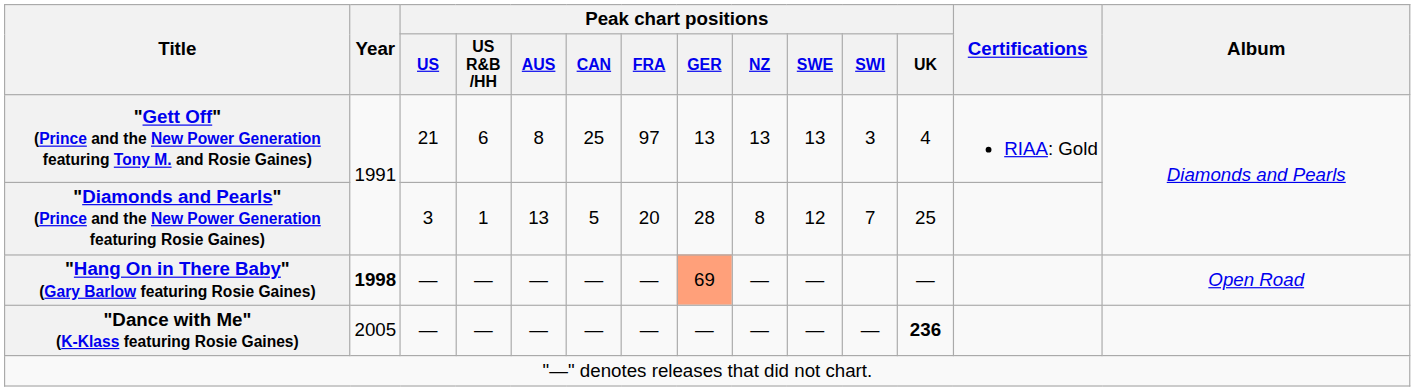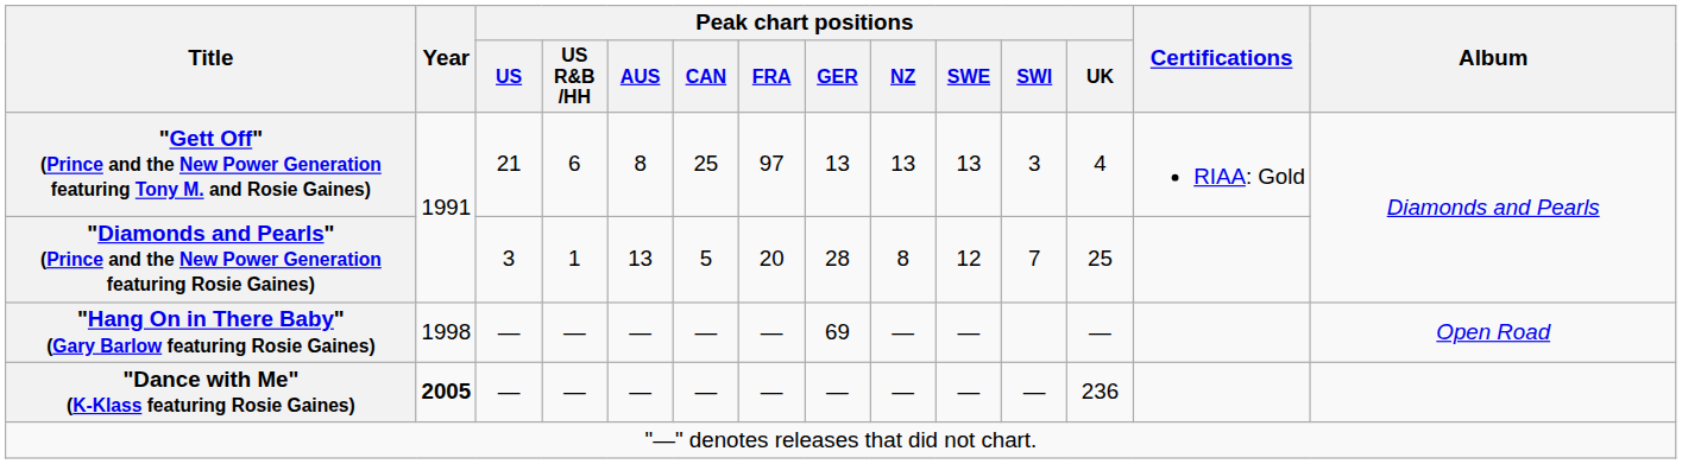"Hang On in There Baby" (Gary Barlow featuring Rosie Gaines) | Year: bold -> normal
"Hang On in There Baby" (Gary Barlow featuring Rosie Gaines) | Peak chart positions / GER: lightsalmon background -> no background
"Dance with Me" (K-Klass featuring Rosie Gaines) | Year: normal -> bold
"Dance with Me" (K-Klass featuring Rosie Gaines) | Peak chart positions / UK: bold -> normal
